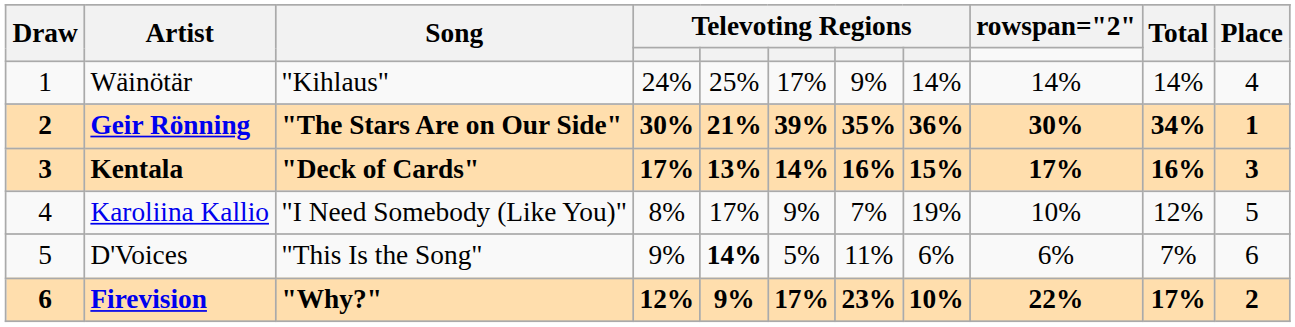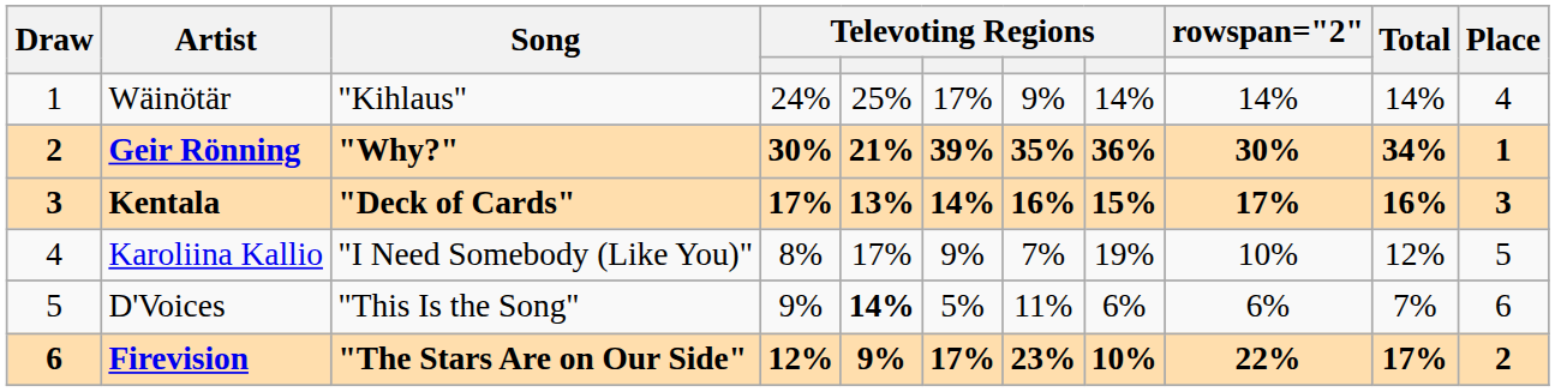Geir Rönning | Song: "The Stars Are on Our Side" -> "Why?"
Firevision | Song: "Why?" -> "The Stars Are on Our Side"
